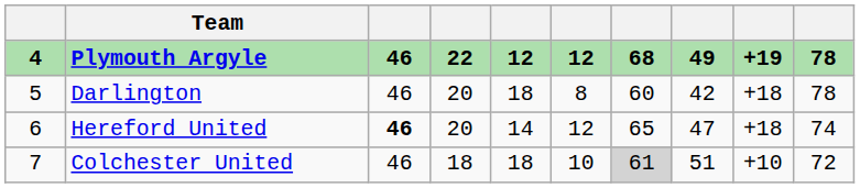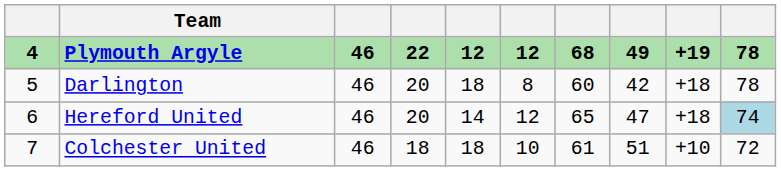Hereford United | column 3: bold -> normal
Hereford United | column 10: no background -> lightblue background
Colchester United | column 7: lightgrey background -> no background
